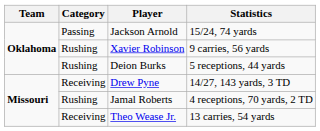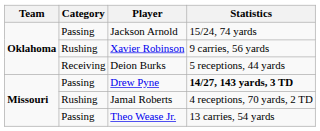Deion Burks | Category: Rushing -> Receiving
Drew Pyne | Category: Receiving -> Passing
Drew Pyne | Statistics: normal -> bold
Theo Wease Jr. | Category: Receiving -> Passing
